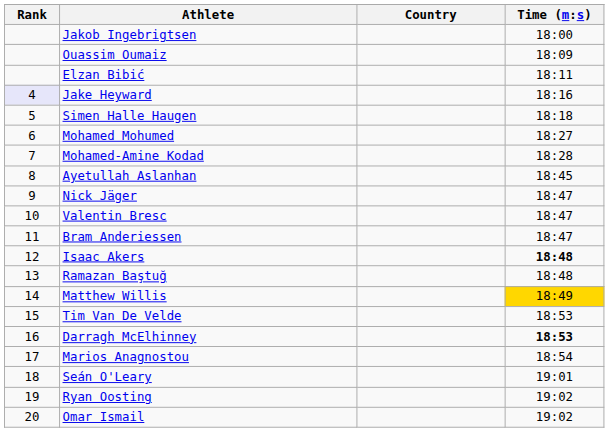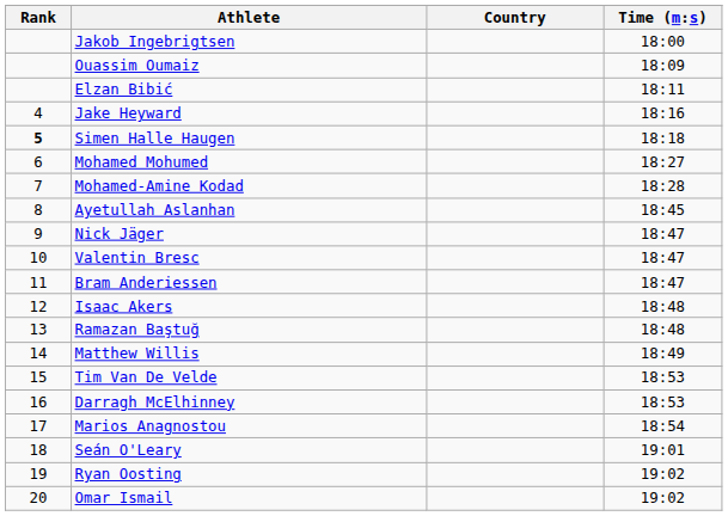Jake Heyward | Rank: lavender background -> no background
Simen Halle Haugen | Rank: normal -> bold
Isaac Akers | Time (m:s): bold -> normal
Matthew Willis | Time (m:s): gold background -> no background
Darragh McElhinney | Time (m:s): bold -> normal
